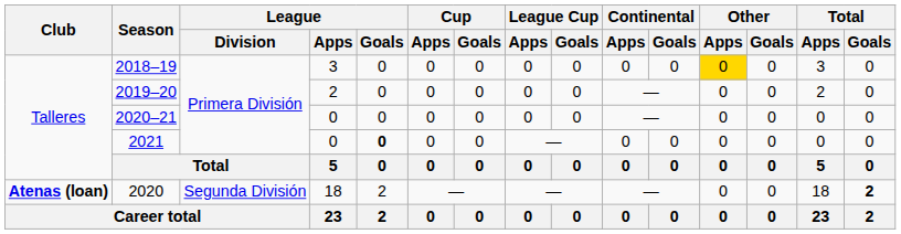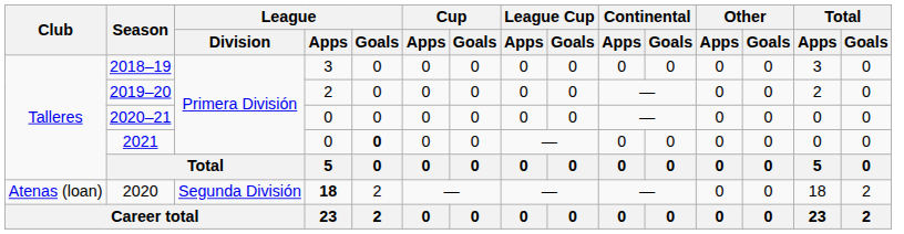2018–19 | Other / Apps: gold background -> no background
2020 | Club: bold -> normal
2020 | League / Apps: normal -> bold
2020 | Total / Goals: bold -> normal
